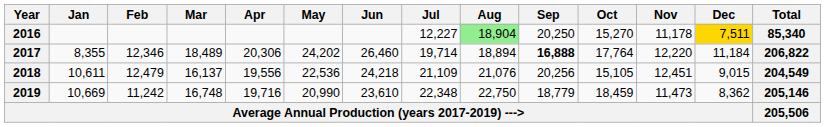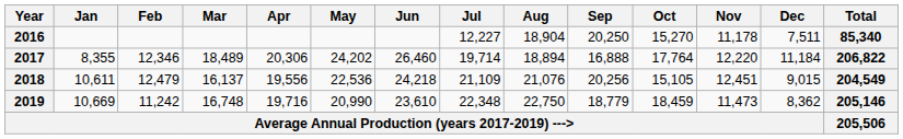2016 | Aug: lightgreen background -> no background
2016 | Dec: gold background -> no background
2017 | Sep: bold -> normal
